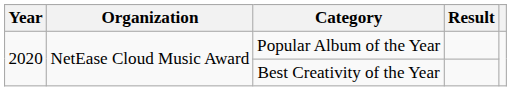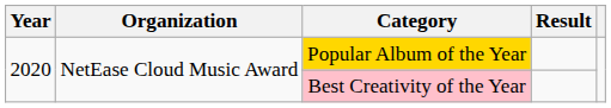Popular Album of the Year | Category: no background -> gold background
Best Creativity of the Year | Category: no background -> pink background
